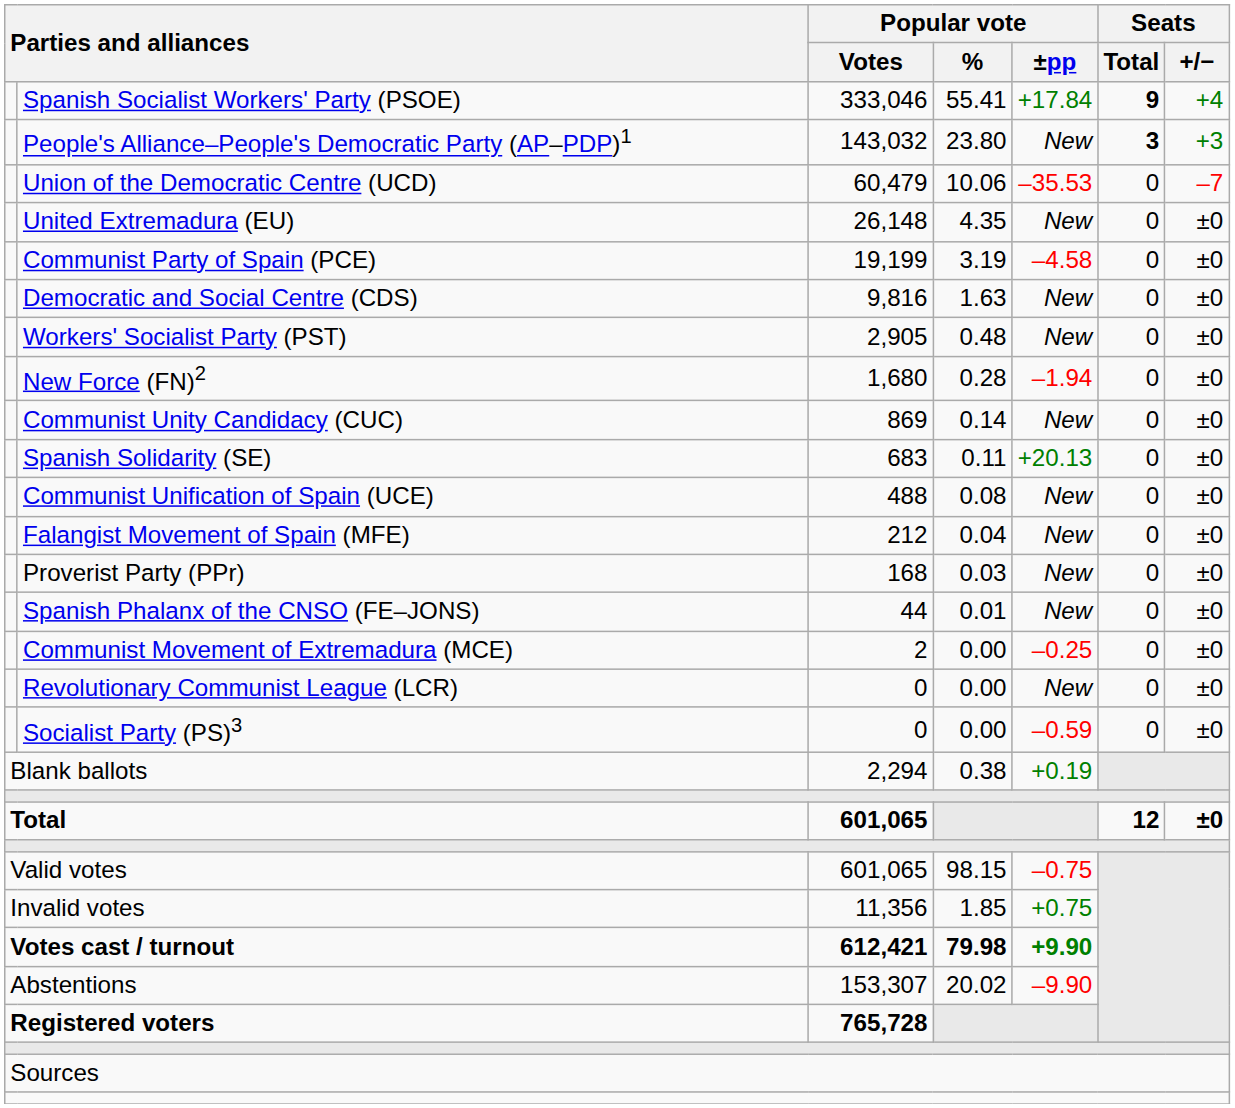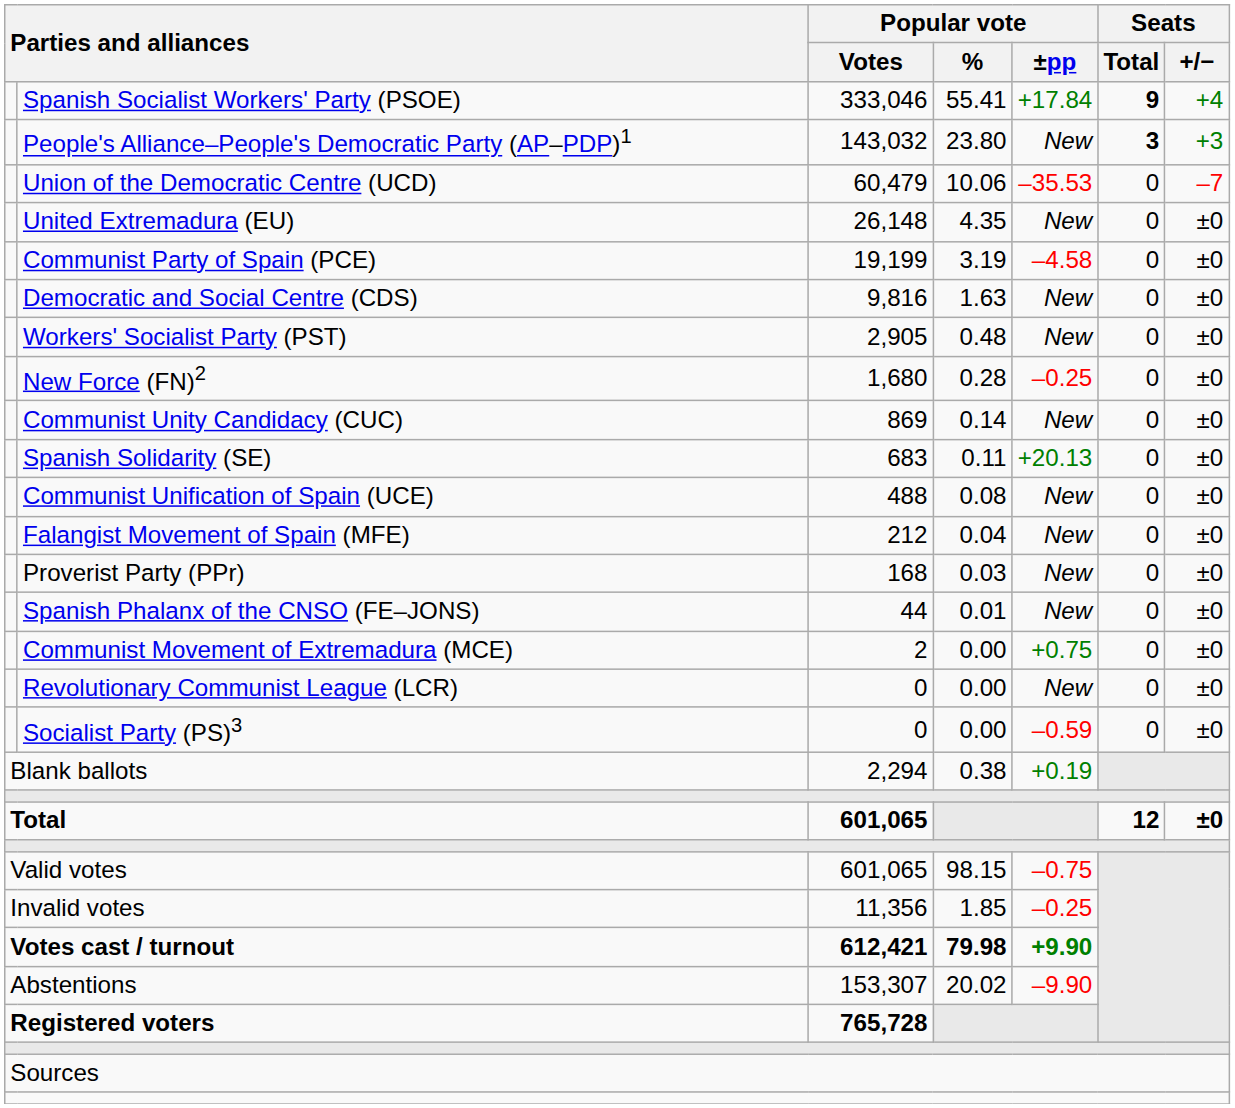New Force (FN)2 | Popular vote / ±pp: –1.94 -> –0.25
Communist Movement of Extremadura (MCE) | Popular vote / ±pp: –0.25 -> +0.75
Invalid votes | Popular vote / ±pp: +0.75 -> –0.25
